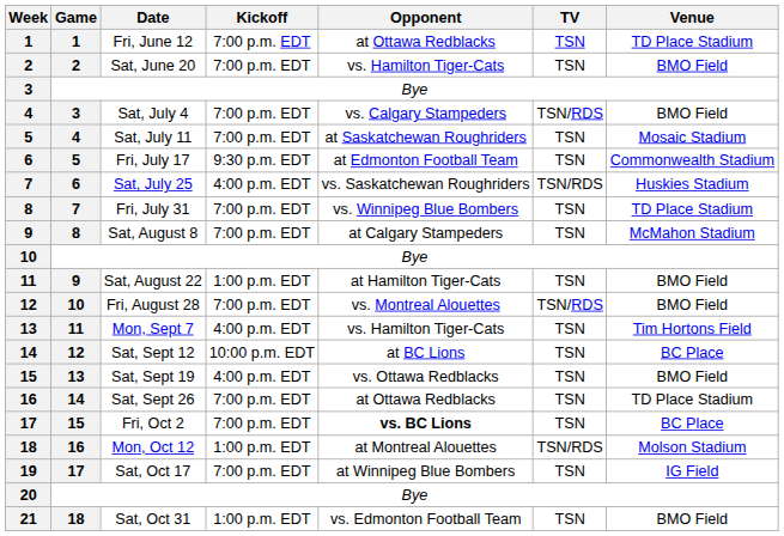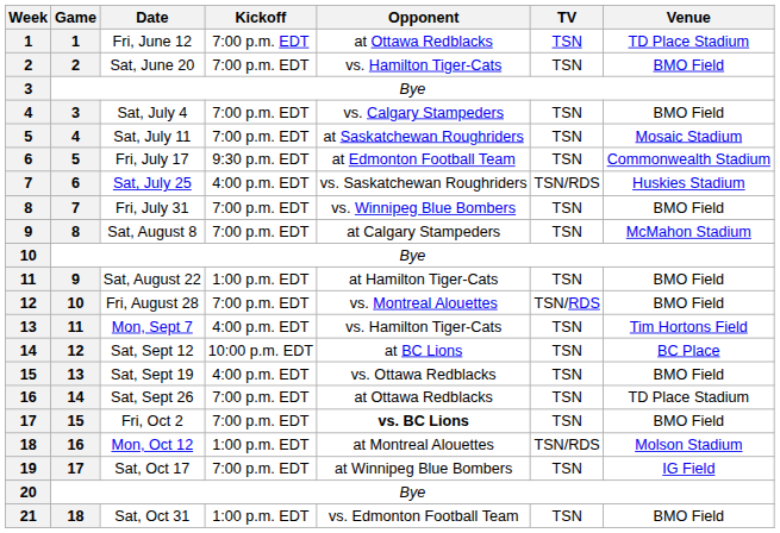Sat, July 4 | TV: TSN/RDS -> TSN
Fri, July 31 | Venue: TD Place Stadium -> BMO Field
Fri, Oct 2 | Venue: BC Place -> BMO Field
